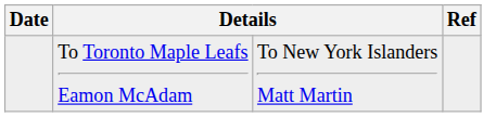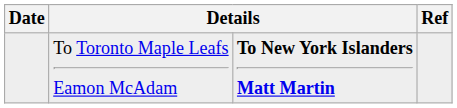To Toronto Maple Leafs Eamon McAdam | column 3: normal -> bold
